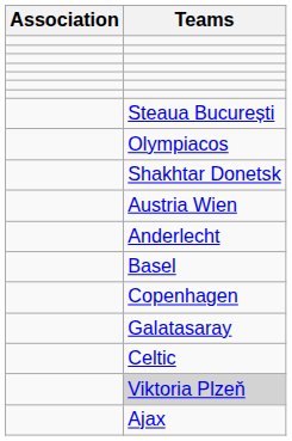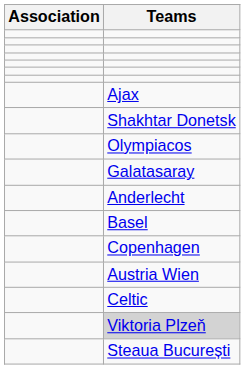row 9 | Teams: Steaua București -> Ajax
row 10 | Teams: Olympiacos -> Shakhtar Donetsk
row 11 | Teams: Shakhtar Donetsk -> Olympiacos
row 12 | Teams: Austria Wien -> Galatasaray
row 16 | Teams: Galatasaray -> Austria Wien
row 19 | Teams: Ajax -> Steaua București
